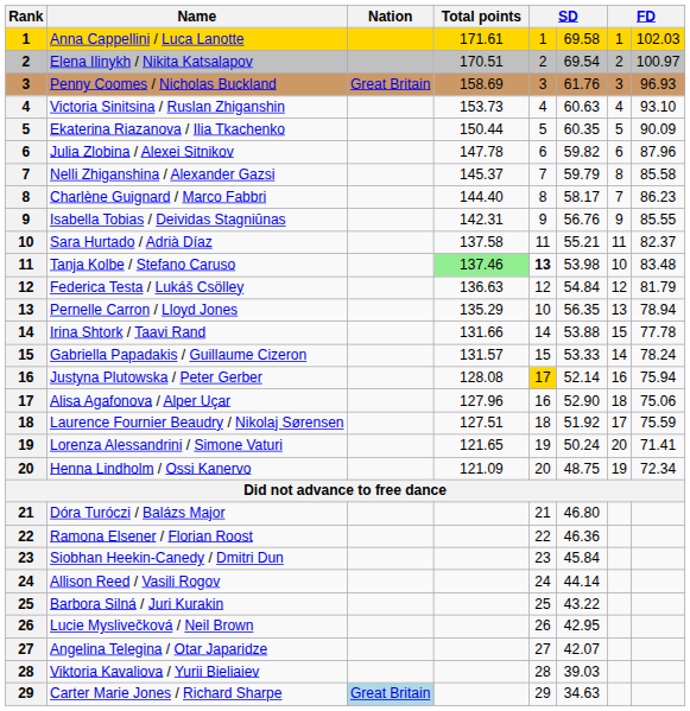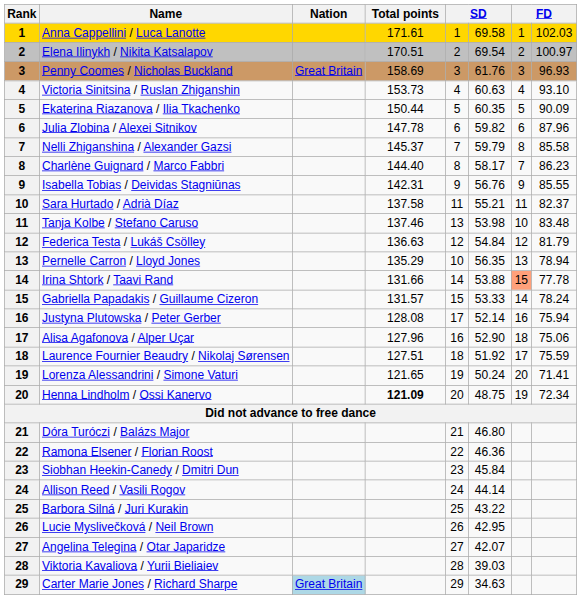Tanja Kolbe / Stefano Caruso | Total points: lightgreen background -> no background
Tanja Kolbe / Stefano Caruso | column 5: bold -> normal
Irina Shtork / Taavi Rand | column 7: no background -> lightsalmon background
Justyna Plutowska / Peter Gerber | column 5: gold background -> no background
Henna Lindholm / Ossi Kanervo | Total points: normal -> bold
